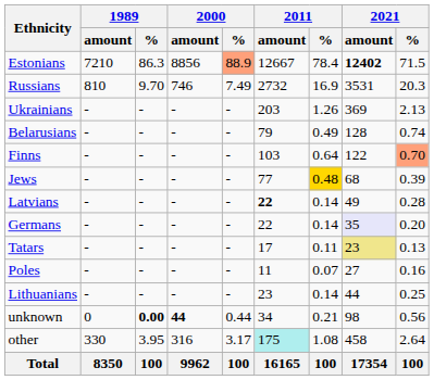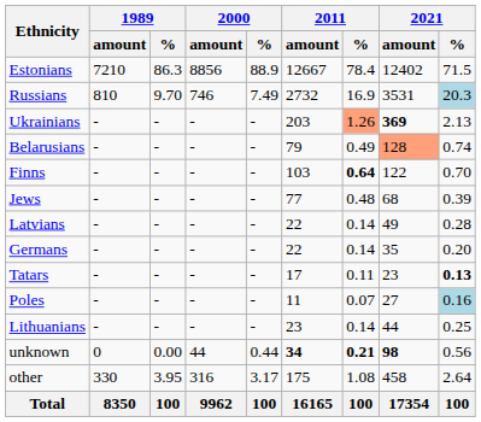Estonians | 2000 / %: lightsalmon background -> no background
Estonians | 2021 / amount: bold -> normal
Russians | 2021 / %: no background -> lightblue background
Ukrainians | 2011 / %: no background -> lightsalmon background
Ukrainians | 2021 / amount: normal -> bold
Belarusians | 2021 / amount: no background -> lightsalmon background
Finns | 2011 / %: normal -> bold
Finns | 2021 / %: lightsalmon background -> no background
Jews | 2011 / %: gold background -> no background
Latvians | 2011 / amount: bold -> normal
Germans | 2021 / amount: lavender background -> no background
Tatars | 2021 / amount: khaki background -> no background
Tatars | 2021 / %: normal -> bold
Poles | 2021 / %: no background -> lightblue background
unknown | 1989 / %: bold -> normal
unknown | 2000 / amount: bold -> normal
unknown | 2011 / amount: normal -> bold
unknown | 2011 / %: normal -> bold
unknown | 2021 / amount: normal -> bold
other | 2011 / amount: paleturquoise background -> no background
